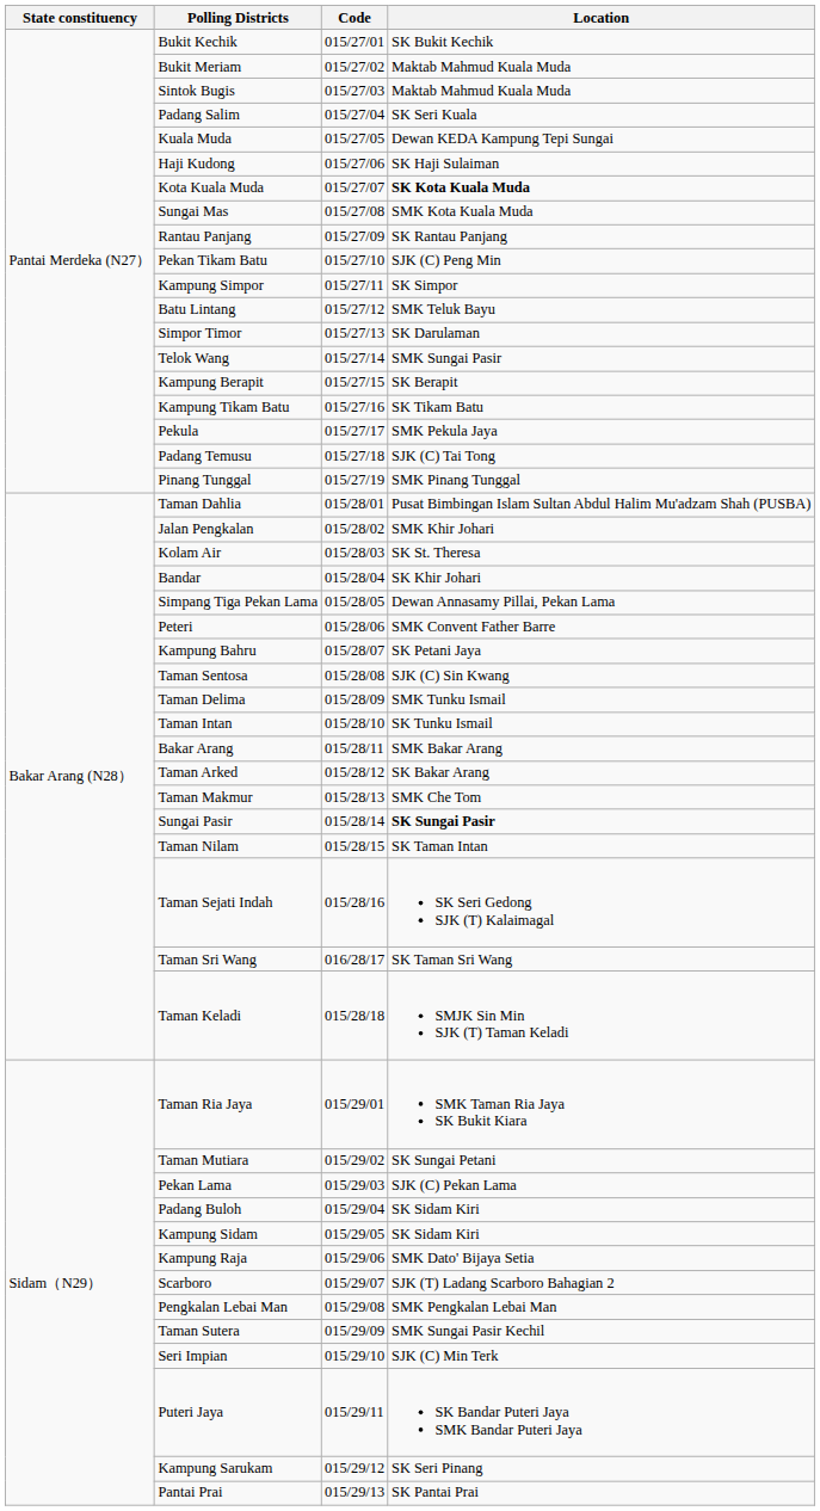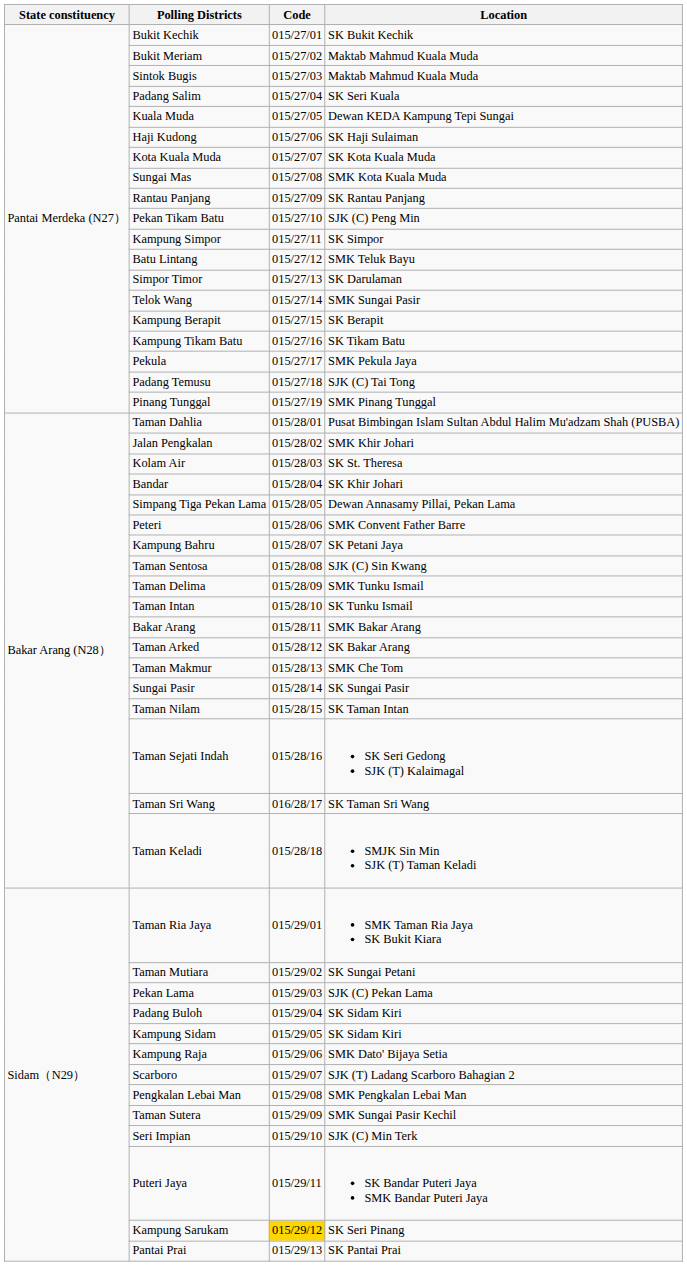Kota Kuala Muda | Location: bold -> normal
Sungai Pasir | Location: bold -> normal
Kampung Sarukam | Code: no background -> gold background
